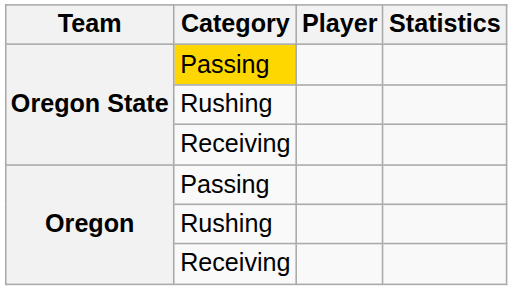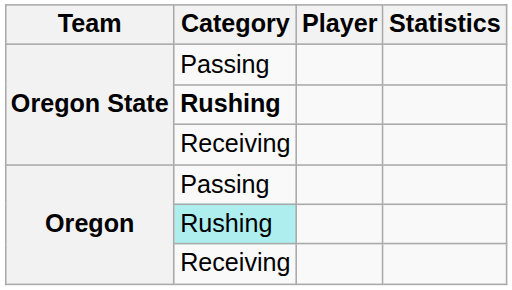Oregon State / Passing | Category: gold background -> no background
Oregon State / Rushing | Category: normal -> bold
Oregon / Rushing | Category: no background -> paleturquoise background
